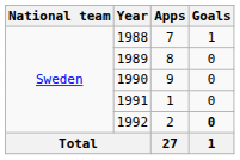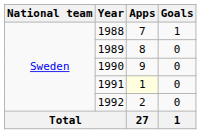1991 | Apps: no background -> lightyellow background
1992 | Goals: bold -> normal
